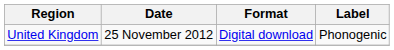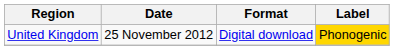United Kingdom | Label: no background -> gold background
